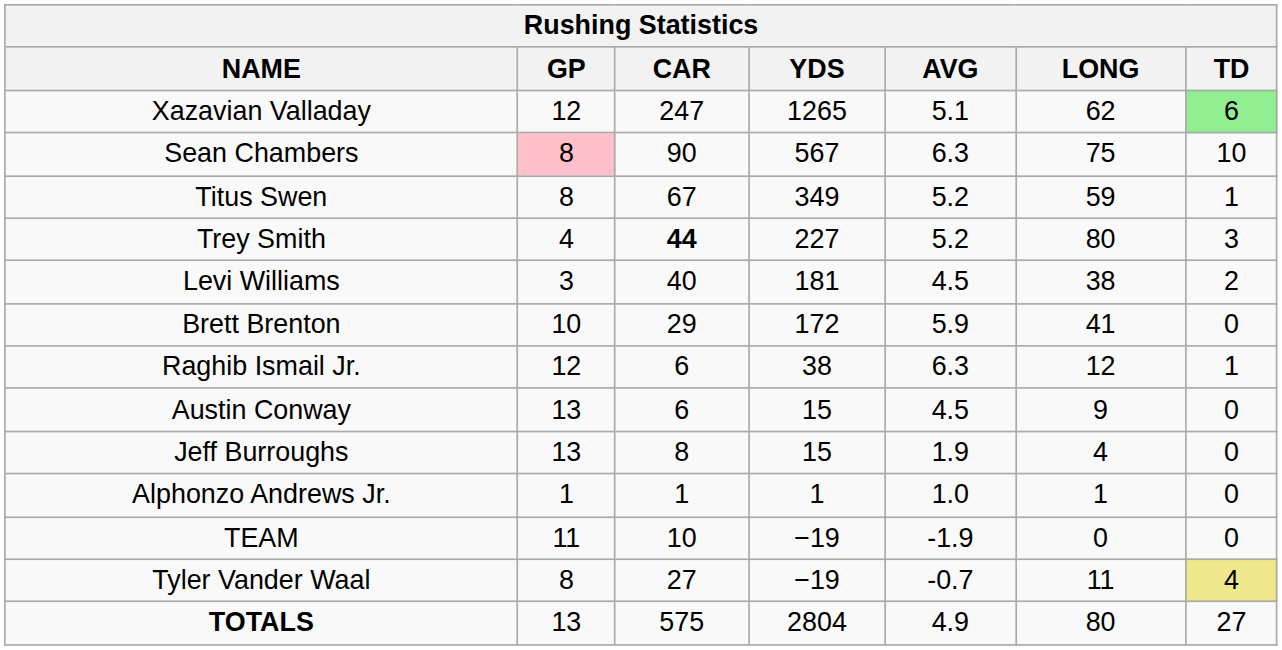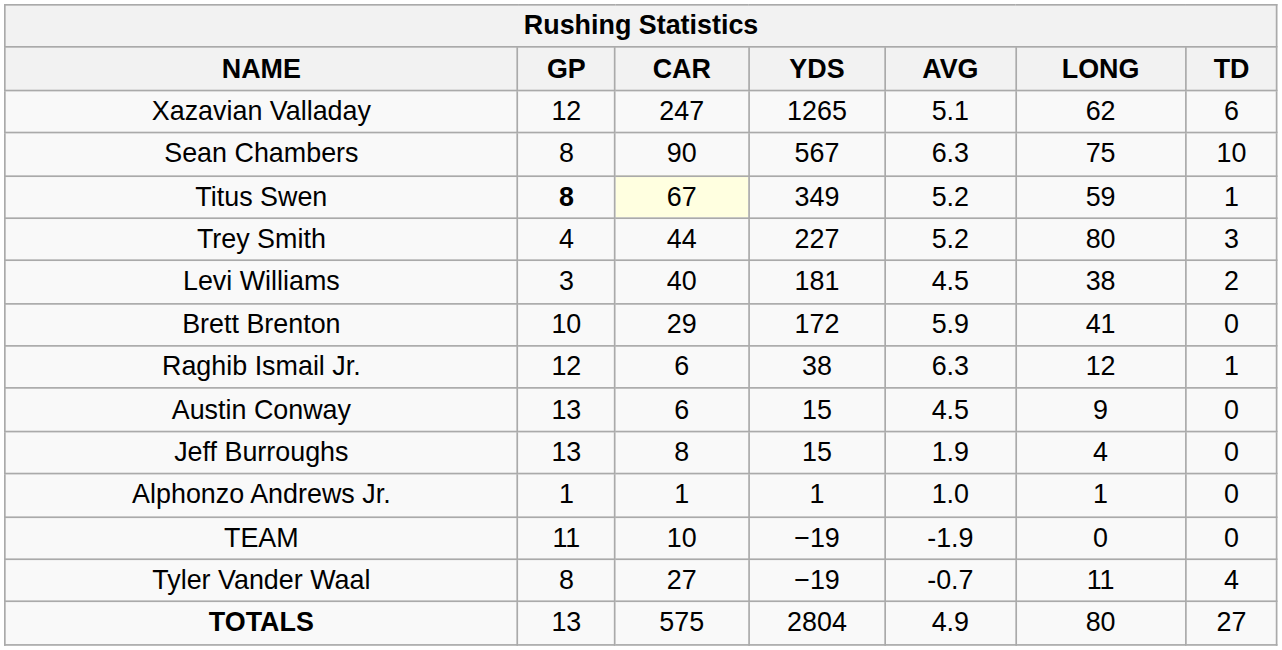Xazavian Valladay | TD: lightgreen background -> no background
Sean Chambers | GP: pink background -> no background
Titus Swen | GP: normal -> bold
Titus Swen | CAR: no background -> lightyellow background
Trey Smith | CAR: bold -> normal
Tyler Vander Waal | TD: khaki background -> no background
